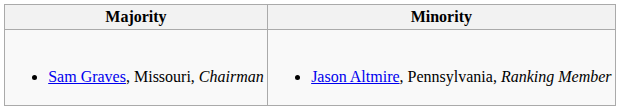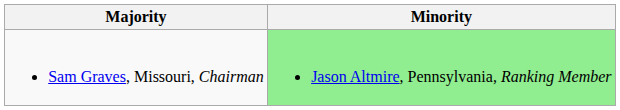Sam Graves, Missouri, Chairman | Minority: no background -> lightgreen background
